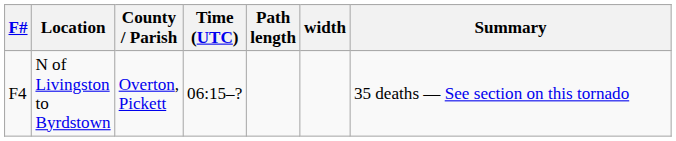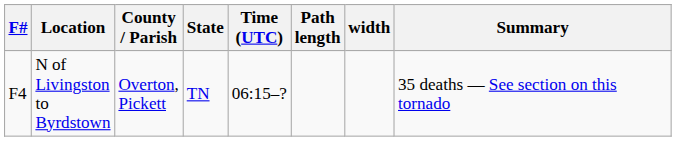+ column: State | TN
